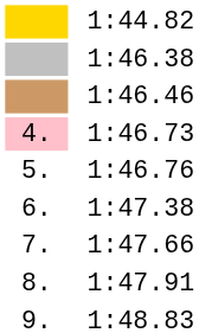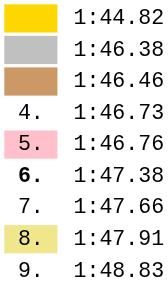1:46.73 | column 1: pink background -> no background
1:46.76 | column 1: no background -> pink background
1:47.38 | column 1: normal -> bold
1:47.91 | column 1: no background -> khaki background
